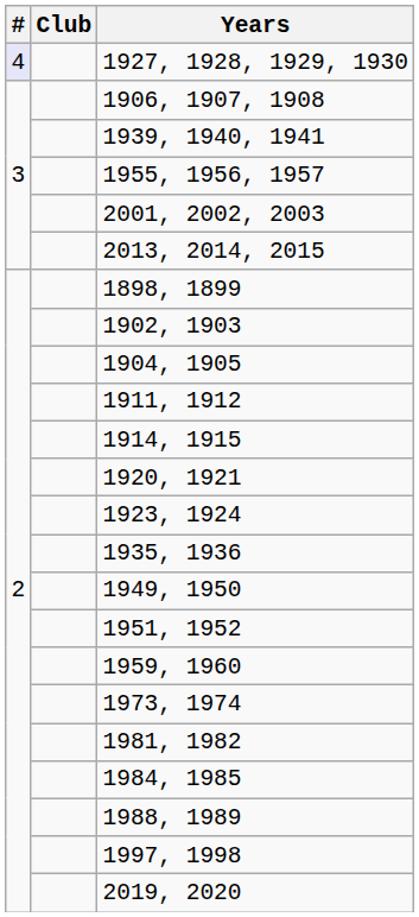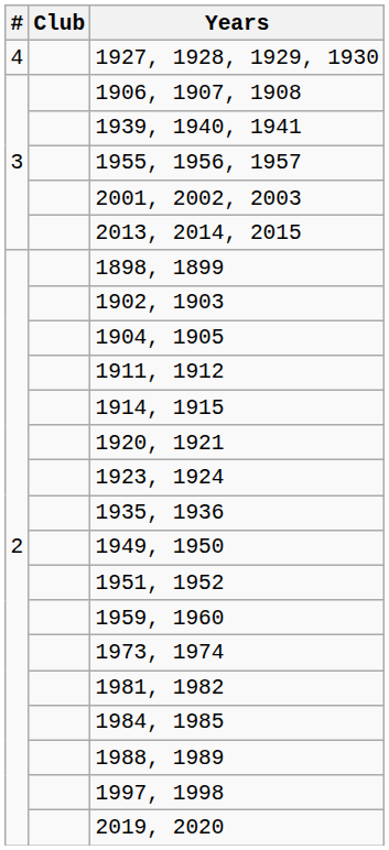1927, 1928, 1929, 1930 | #: lavender background -> no background
